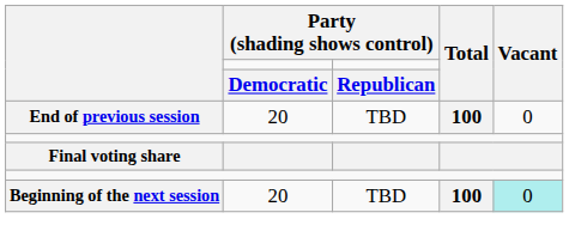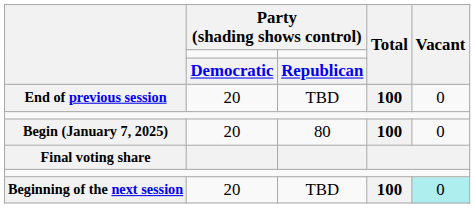+ row: Begin (January 7, 2025) | 20 | 80 | 100 | 0
